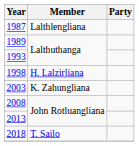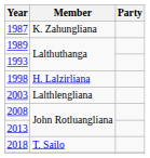1987 | Member: Lalthlengliana -> K. Zahungliana
2003 | Member: K. Zahungliana -> Lalthlengliana
